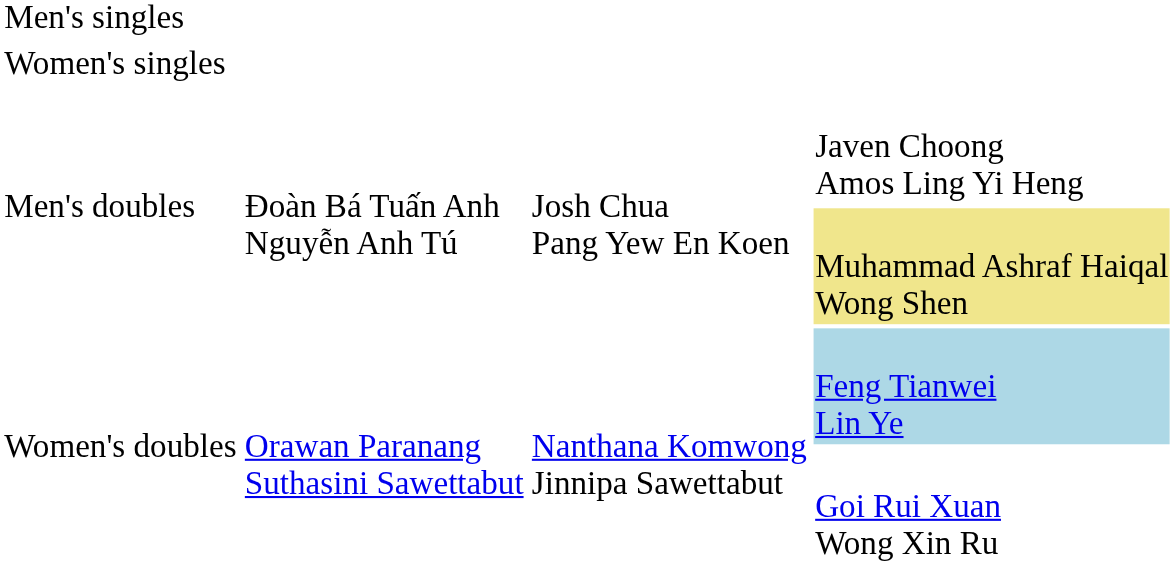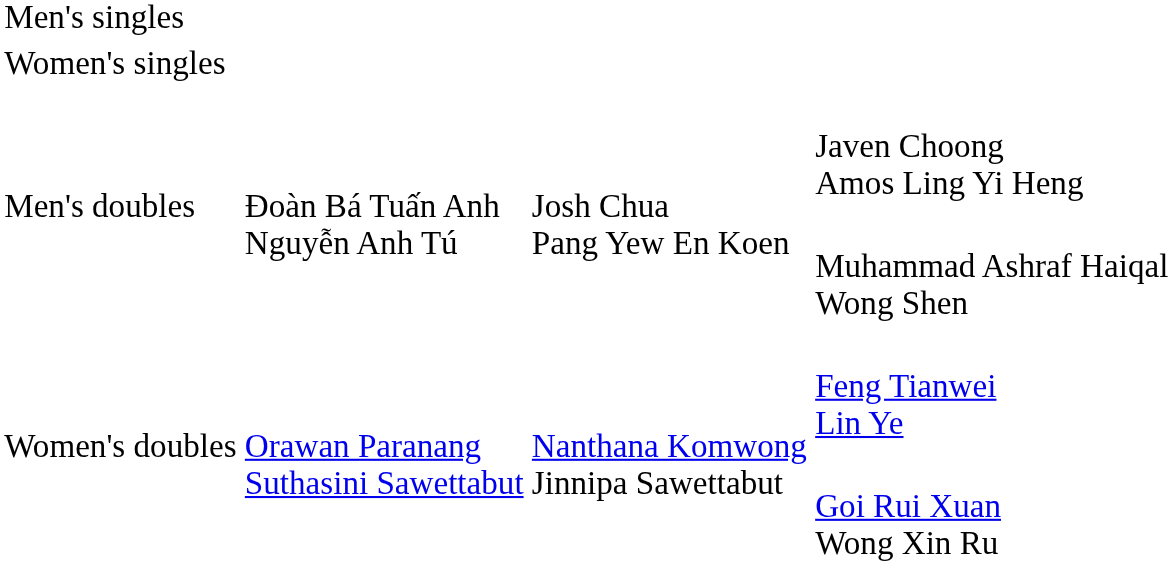Muhammad Ashraf Haiqal Wong Shen | column 4: khaki background -> no background
Feng Tianwei Lin Ye | column 4: lightblue background -> no background
